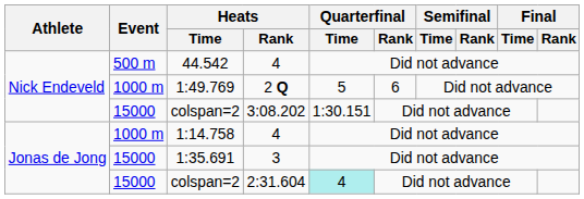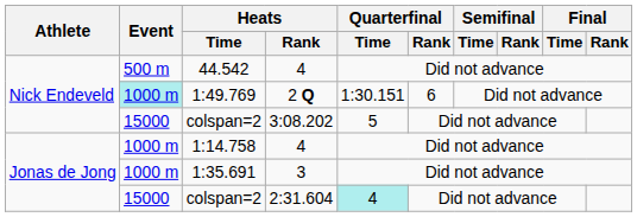1:49.769 | Event: no background -> paleturquoise background
1:49.769 | Quarterfinal / Time: 5 -> 1:30.151
colspan=2 / 3:08.202 | Quarterfinal / Time: 1:30.151 -> 5
1:35.691 | Event: 15000 -> 1000 m
